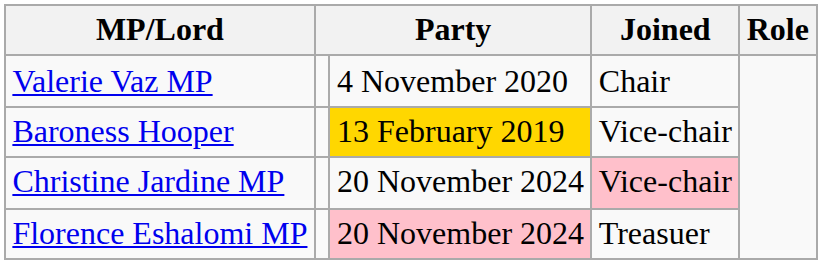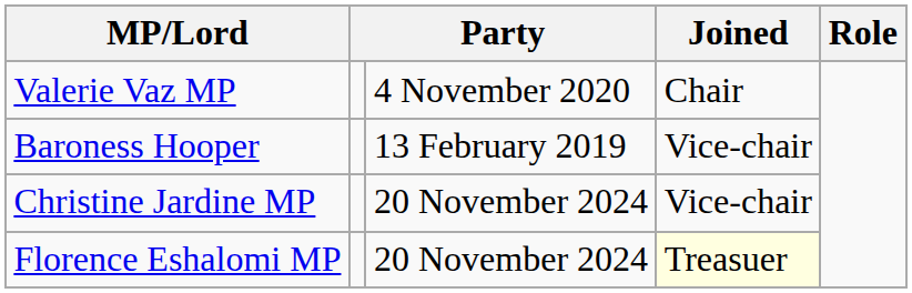Baroness Hooper | column 3: gold background -> no background
Christine Jardine MP | Joined: pink background -> no background
Florence Eshalomi MP | column 3: pink background -> no background
Florence Eshalomi MP | Joined: no background -> lightyellow background
